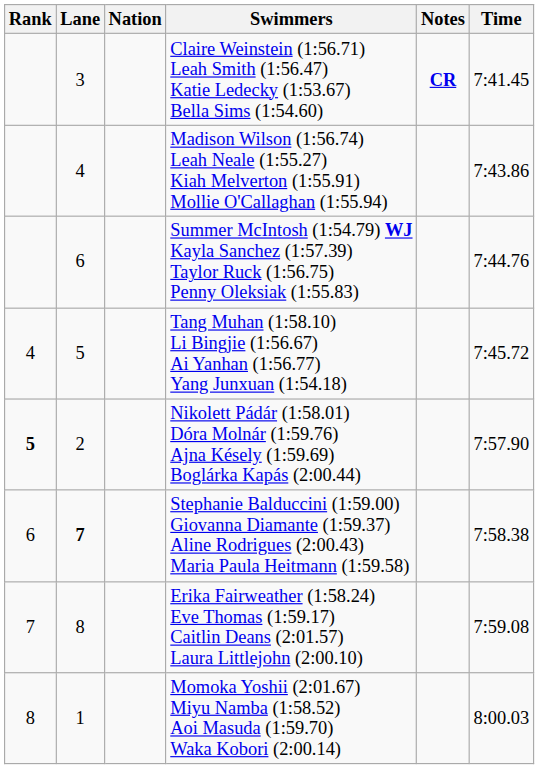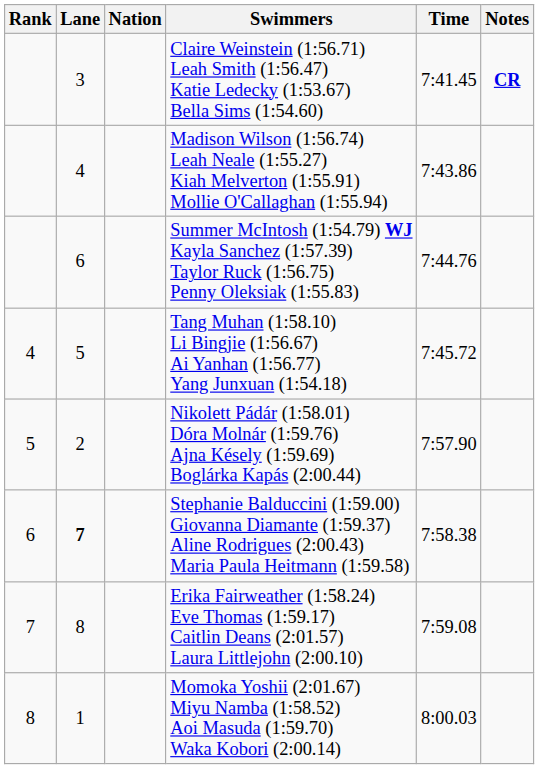columns swapped: Time <-> Notes
row 6 | Rank: bold -> normal
